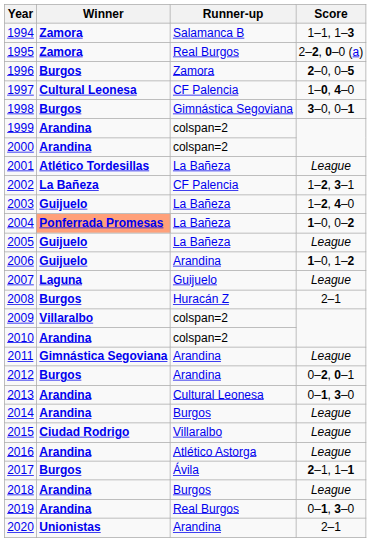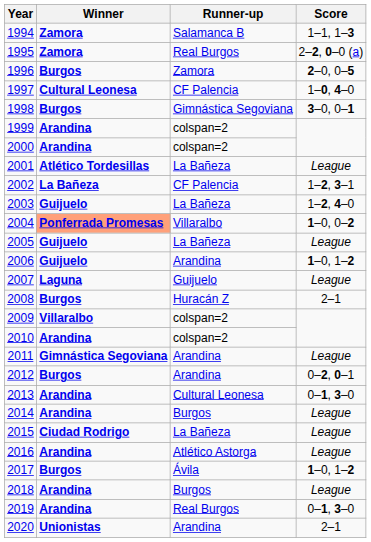2004 | Runner-up: La Bañeza -> Villaralbo
2015 | Runner-up: Villaralbo -> La Bañeza
2017 | Score: 2–1, 1–1 -> 1–0, 1–2
